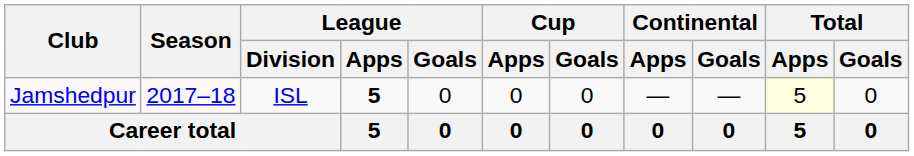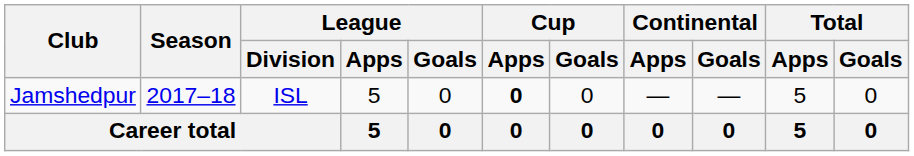Jamshedpur | League / Apps: bold -> normal
Jamshedpur | Cup / Apps: normal -> bold
Jamshedpur | Total / Apps: lightyellow background -> no background
